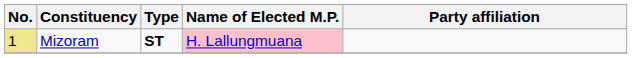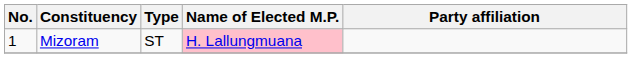Mizoram | No.: khaki background -> no background
Mizoram | Type: bold -> normal
